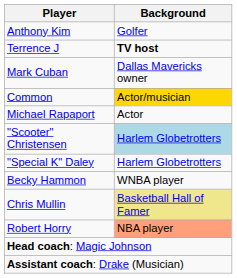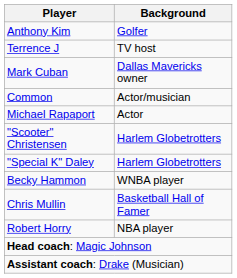Terrence J | Background: bold -> normal
Common | Background: gold background -> no background
"Scooter" Christensen | Background: lightblue background -> no background
Chris Mullin | Background: khaki background -> no background
Robert Horry | Background: lightsalmon background -> no background
